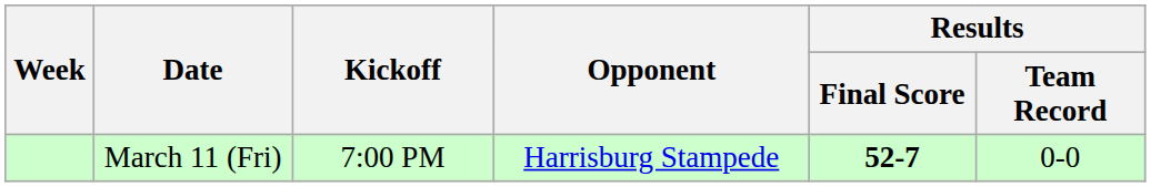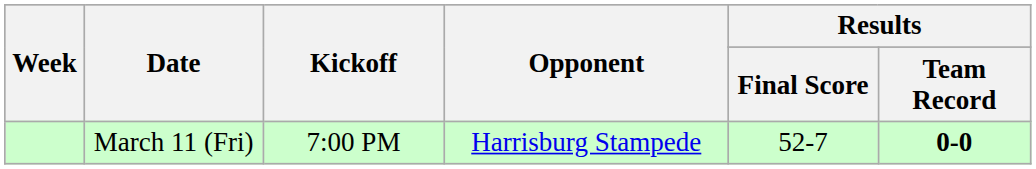March 11 (Fri) | Results / Final Score: bold -> normal
March 11 (Fri) | Results / Team Record: normal -> bold
